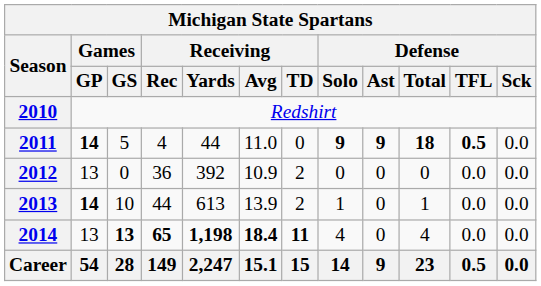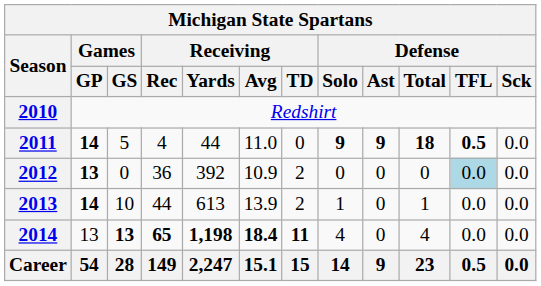2012 | Michigan State Spartans / Games / GP: normal -> bold
2012 | Michigan State Spartans / Defense / TFL: no background -> lightblue background
